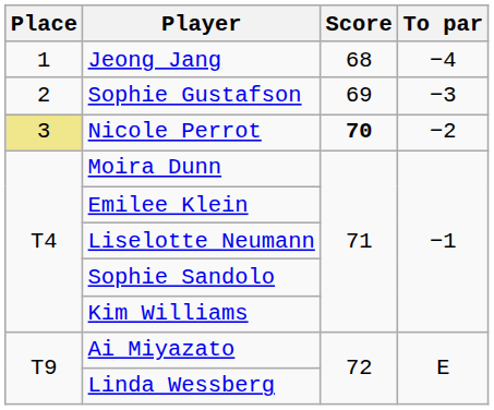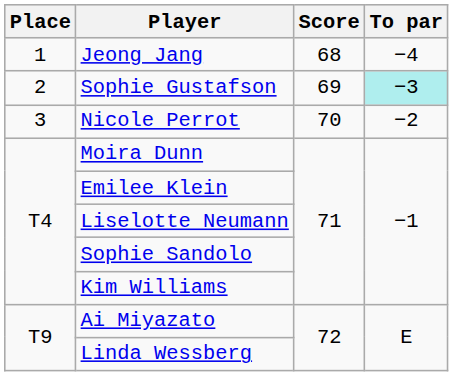Sophie Gustafson | To par: no background -> paleturquoise background
Nicole Perrot | Place: khaki background -> no background
Nicole Perrot | Score: bold -> normal
